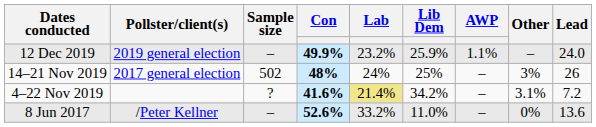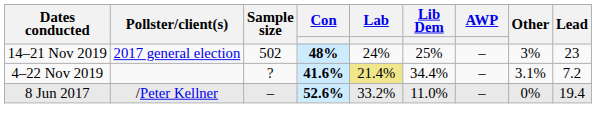- row: 12 Dec 2019 | 2019 general election | – | 49.9% | 23.2% | 25.9% | 1.1% | – | 24.0
14–21 Nov 2019 | Lead: 26 -> 23
4–22 Nov 2019 | Lib Dem: 34.2% -> 34.4%
8 Jun 2017 | Lead: 13.6 -> 19.4
